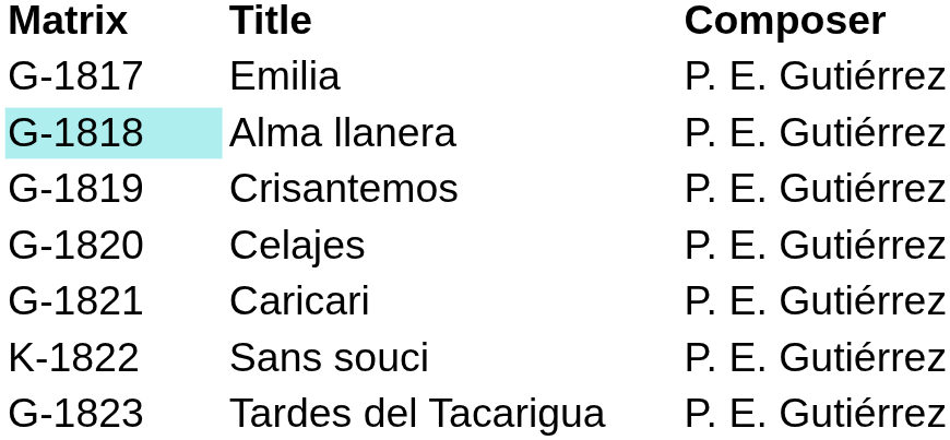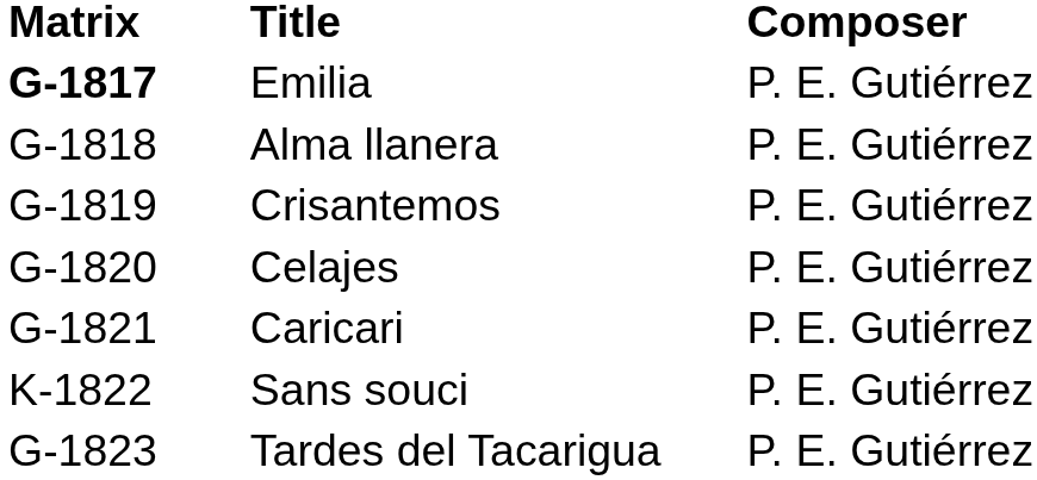Emilia | Matrix: normal -> bold
Alma llanera | Matrix: paleturquoise background -> no background
